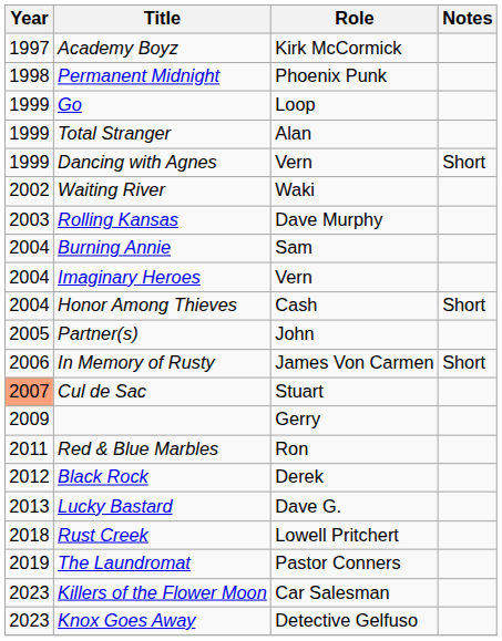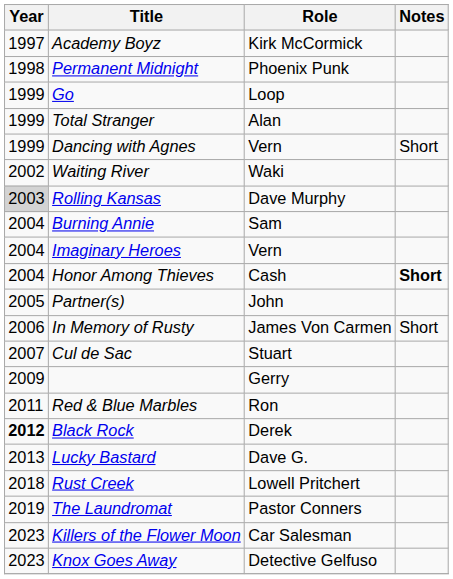Rolling Kansas | Year: no background -> lightgrey background
Honor Among Thieves | Notes: normal -> bold
Cul de Sac | Year: lightsalmon background -> no background
Black Rock | Year: normal -> bold
